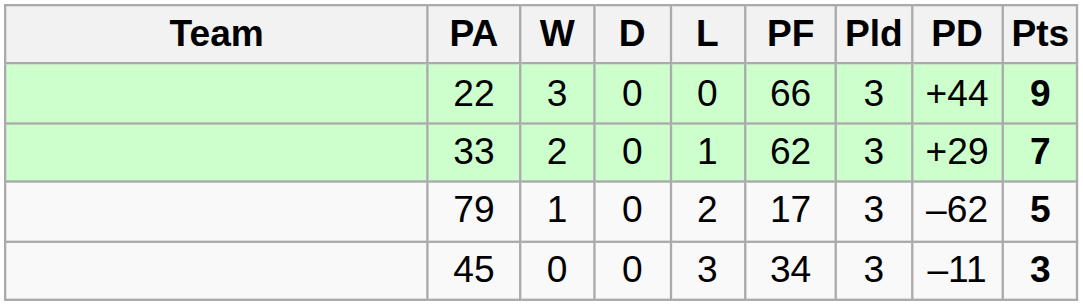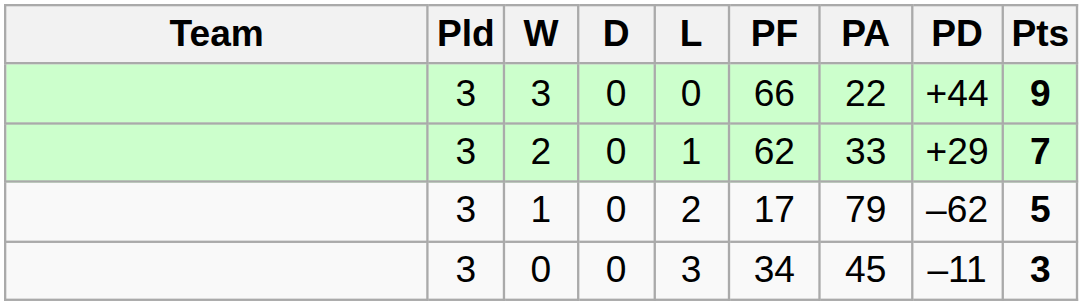columns swapped: Pld <-> PA
